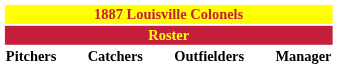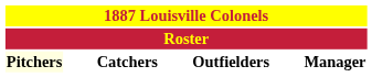Pitchers | column 1: no background -> lightyellow background
